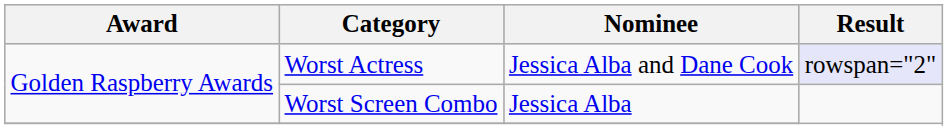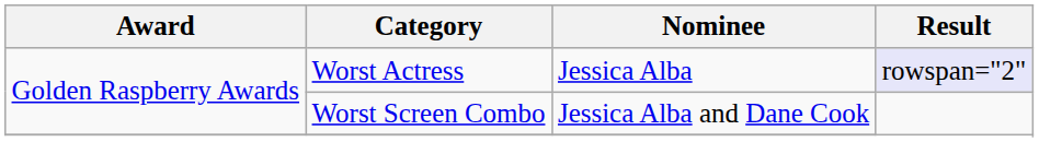Worst Actress | Nominee: Jessica Alba and Dane Cook -> Jessica Alba
Worst Screen Combo | Nominee: Jessica Alba -> Jessica Alba and Dane Cook
